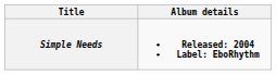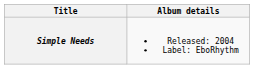Simple Needs | Album details: bold -> normal
